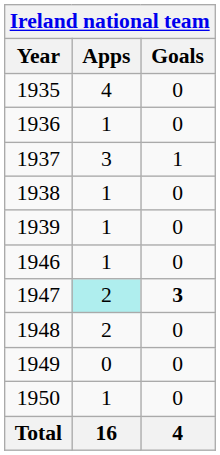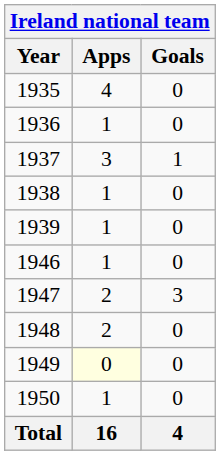1947 | Apps: paleturquoise background -> no background
1947 | Goals: bold -> normal
1949 | Apps: no background -> lightyellow background
